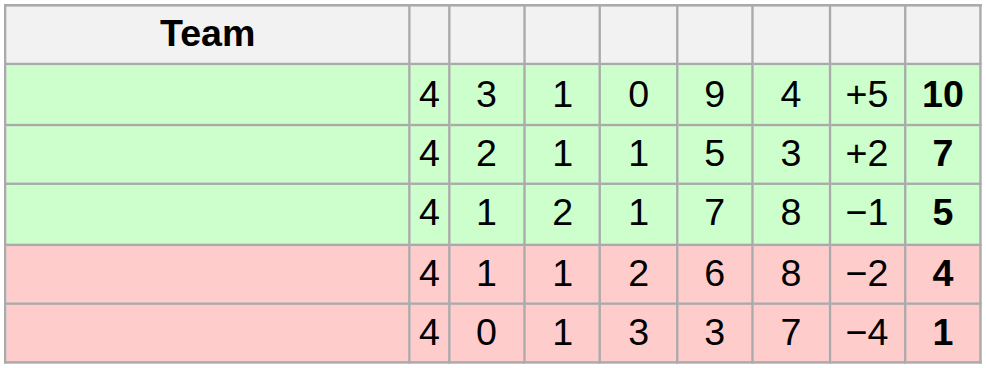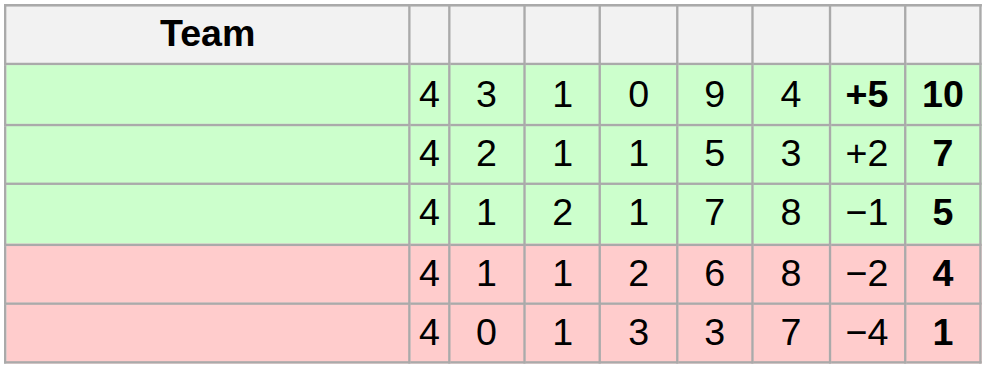row 2 | column 8: normal -> bold
